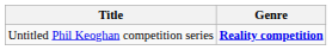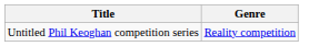Untitled Phil Keoghan competition series | Genre: bold -> normal
